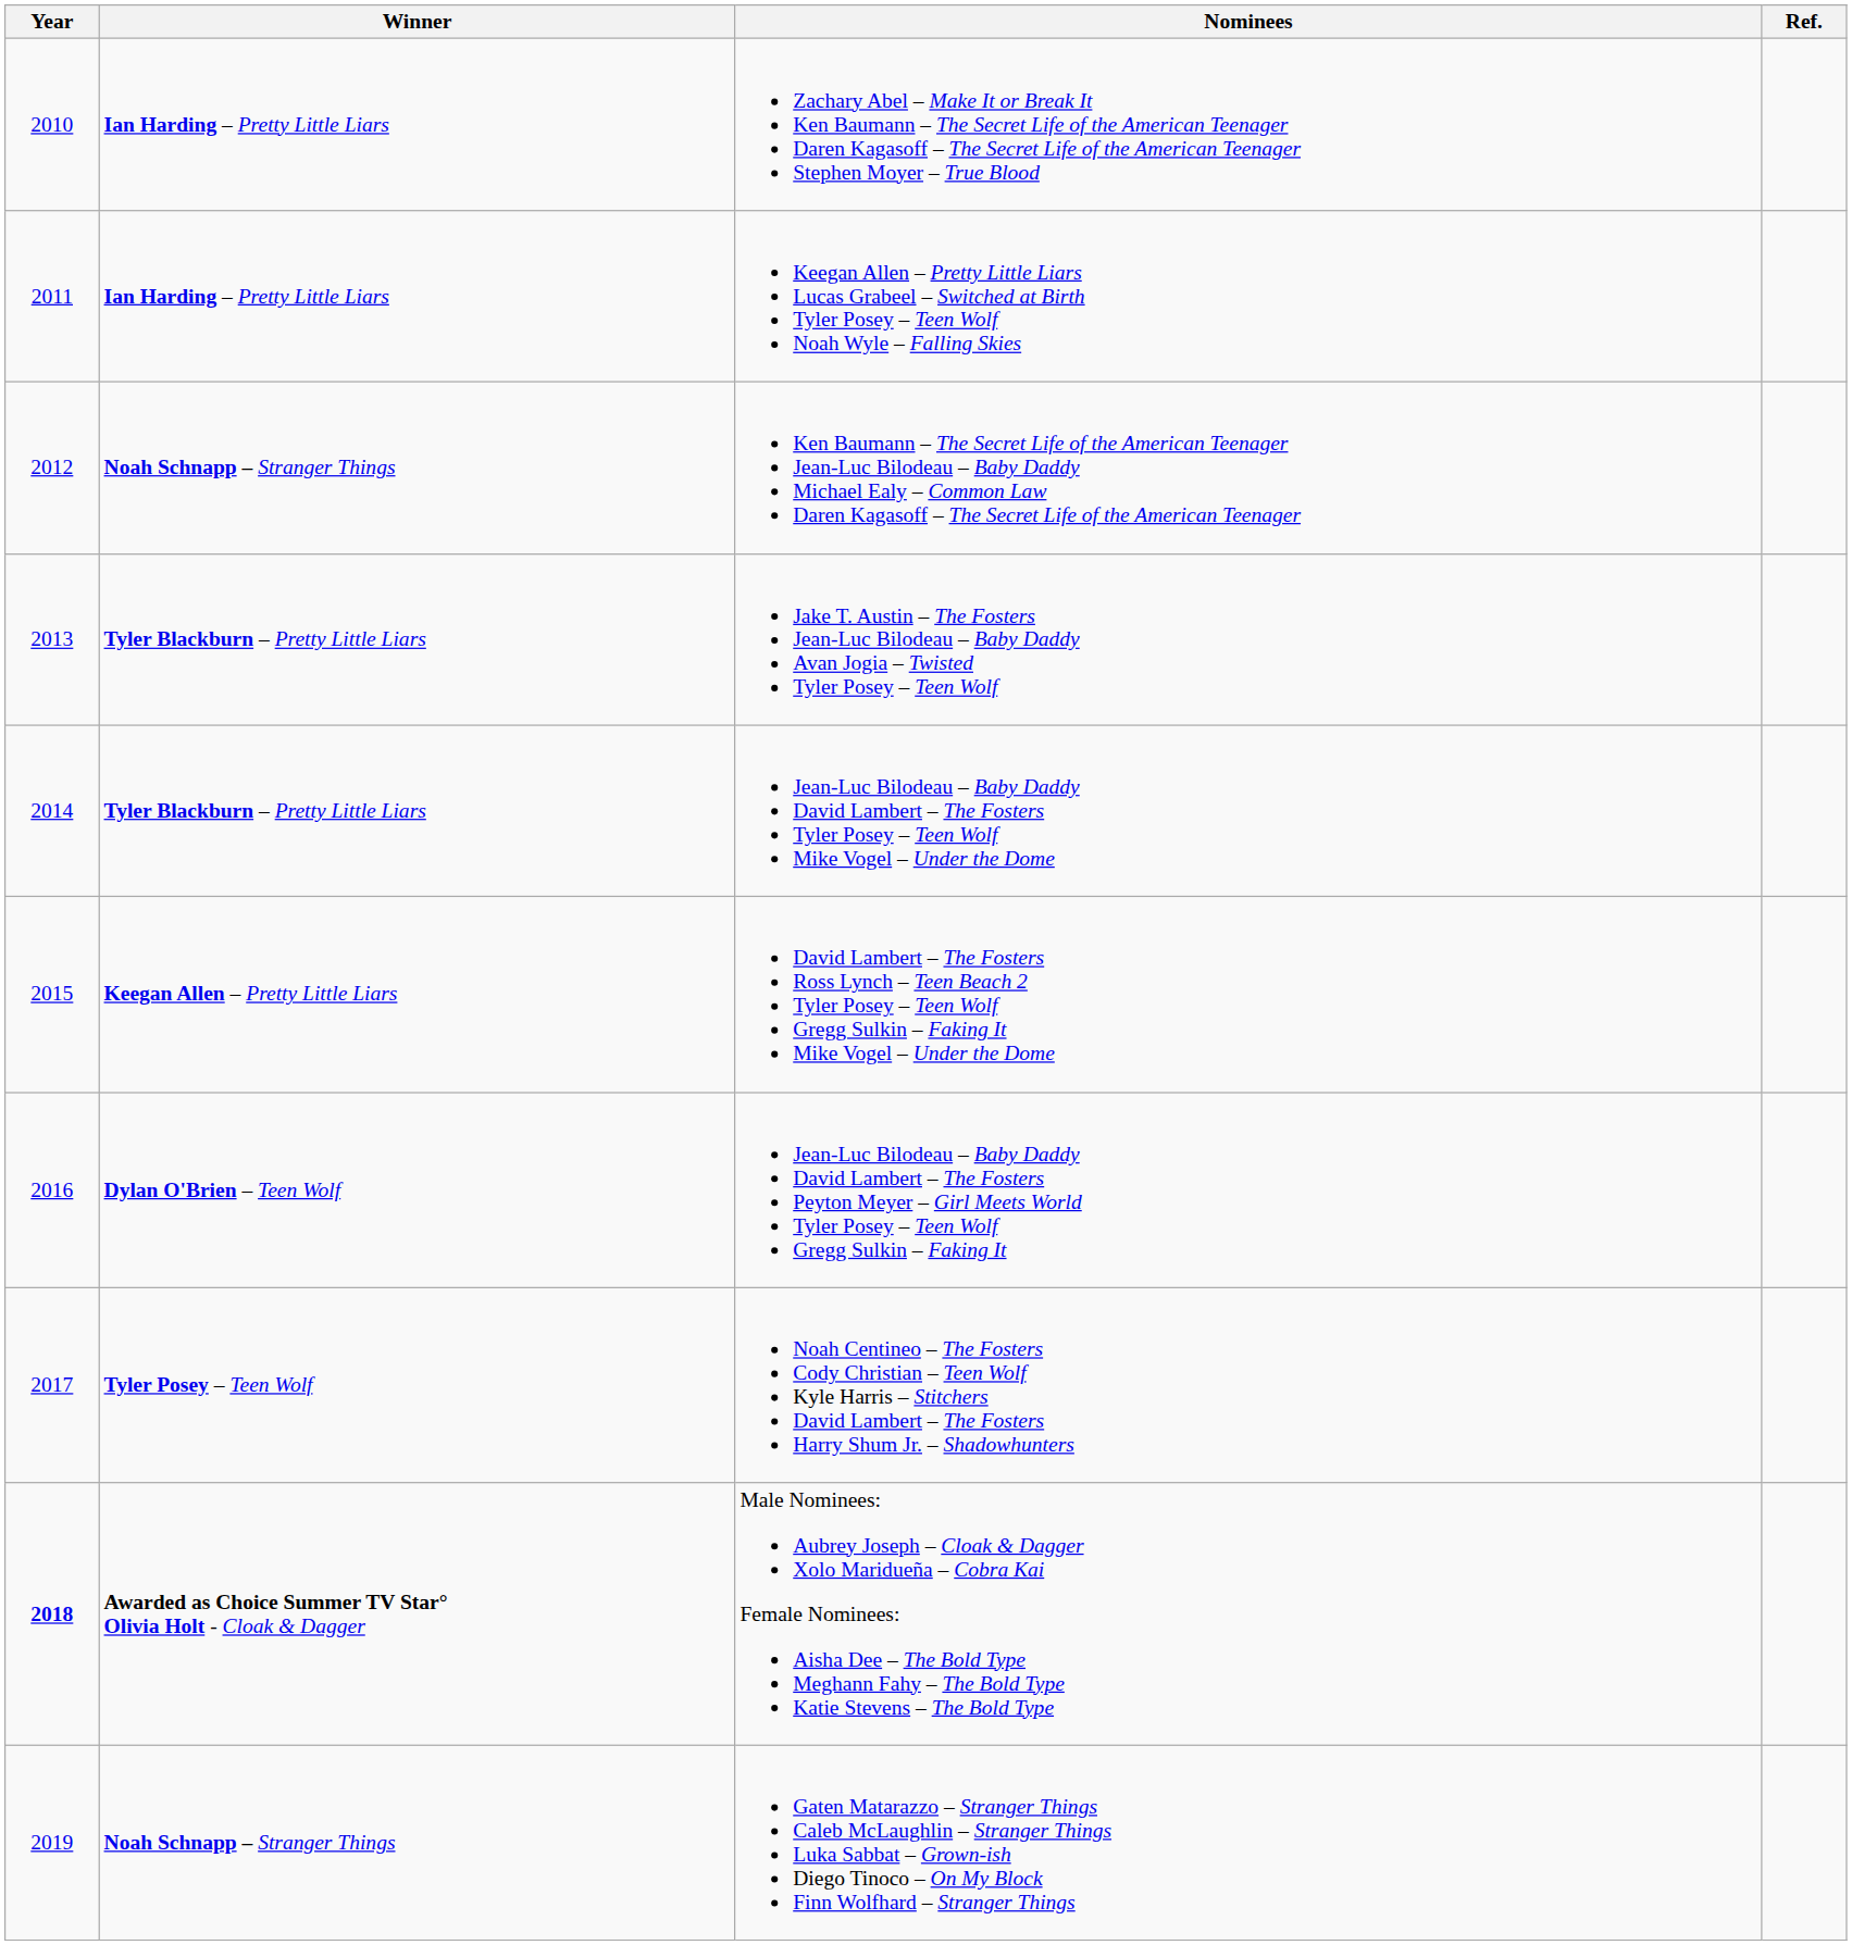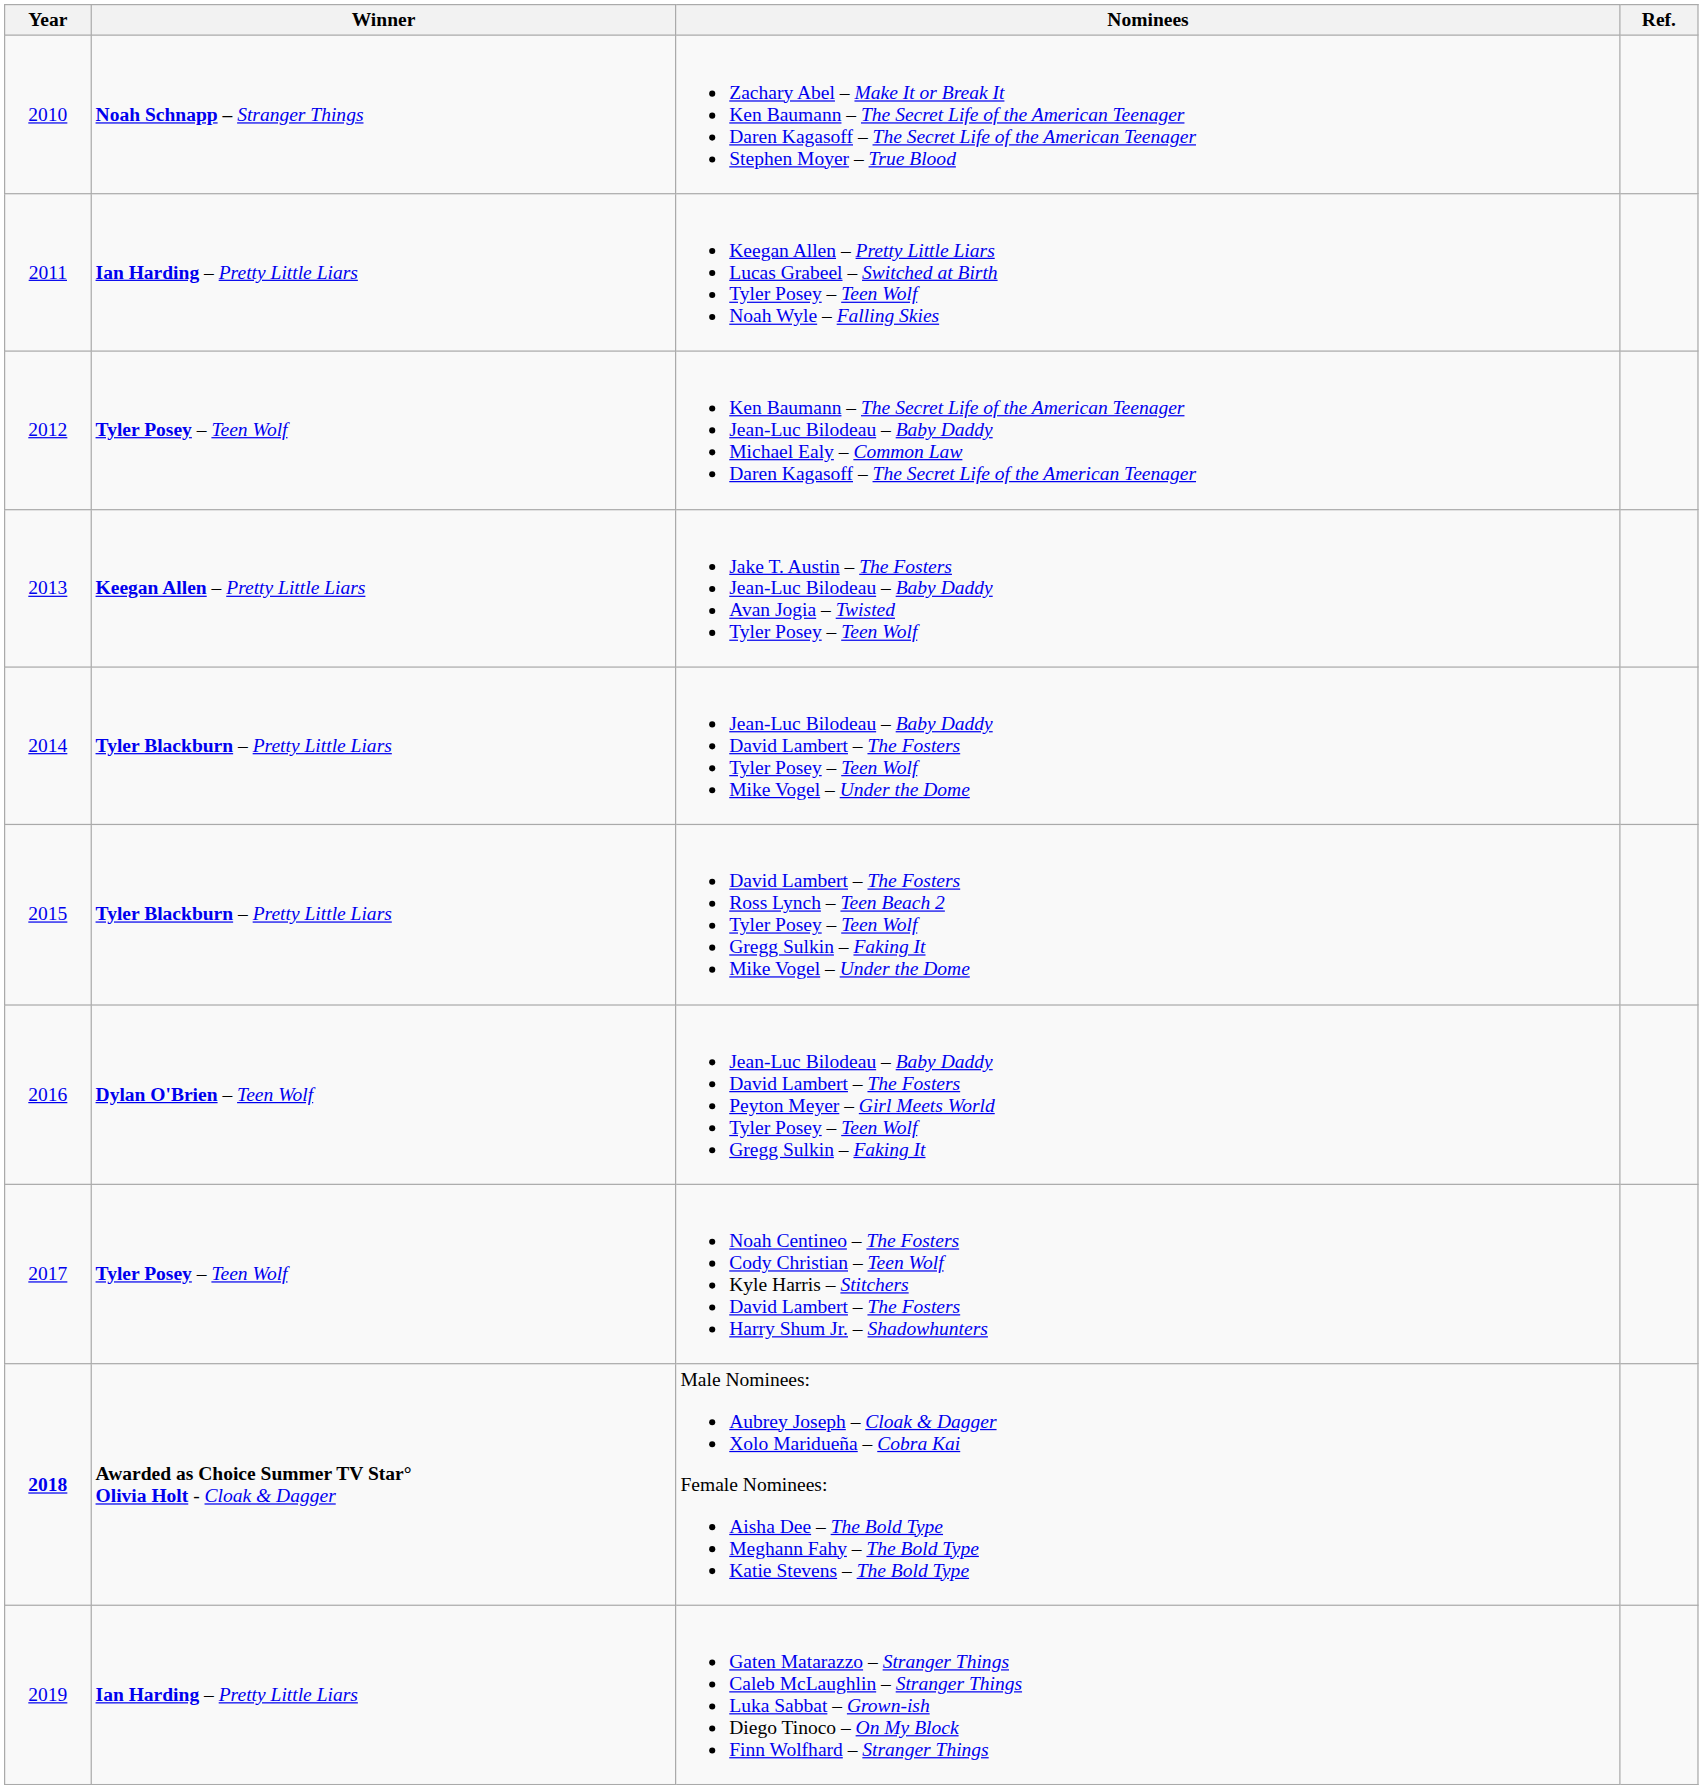row 2 | Winner: Ian Harding – Pretty Little Liars -> Noah Schnapp – Stranger Things
row 4 | Winner: Noah Schnapp – Stranger Things -> Tyler Posey – Teen Wolf
row 5 | Winner: Tyler Blackburn – Pretty Little Liars -> Keegan Allen – Pretty Little Liars
row 7 | Winner: Keegan Allen – Pretty Little Liars -> Tyler Blackburn – Pretty Little Liars
row 11 | Winner: Noah Schnapp – Stranger Things -> Ian Harding – Pretty Little Liars
